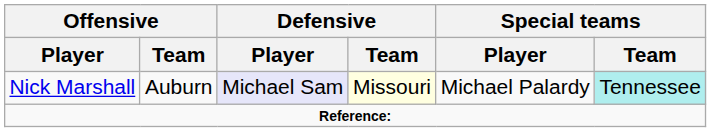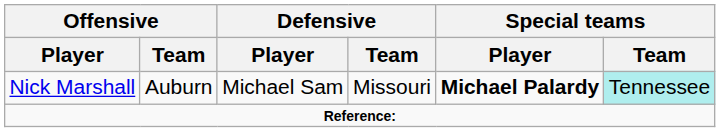Nick Marshall | Defensive / Player: lavender background -> no background
Nick Marshall | Defensive / Team: lightyellow background -> no background
Nick Marshall | Special teams / Player: normal -> bold
